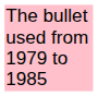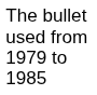row 1 | column 1: pink background -> no background
